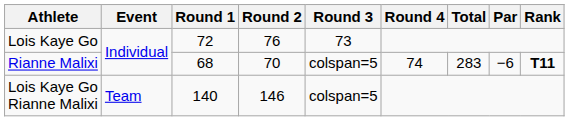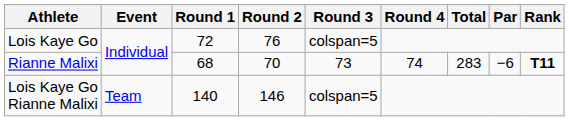Lois Kaye Go | Round 3: 73 -> colspan=5
Rianne Malixi | Round 3: colspan=5 -> 73
